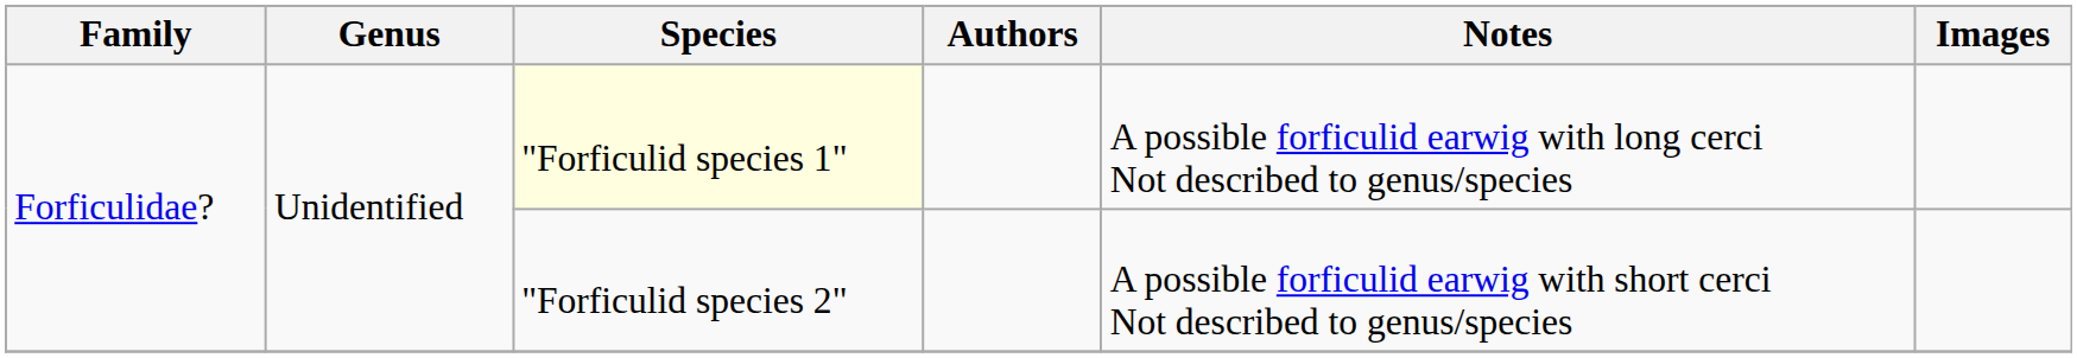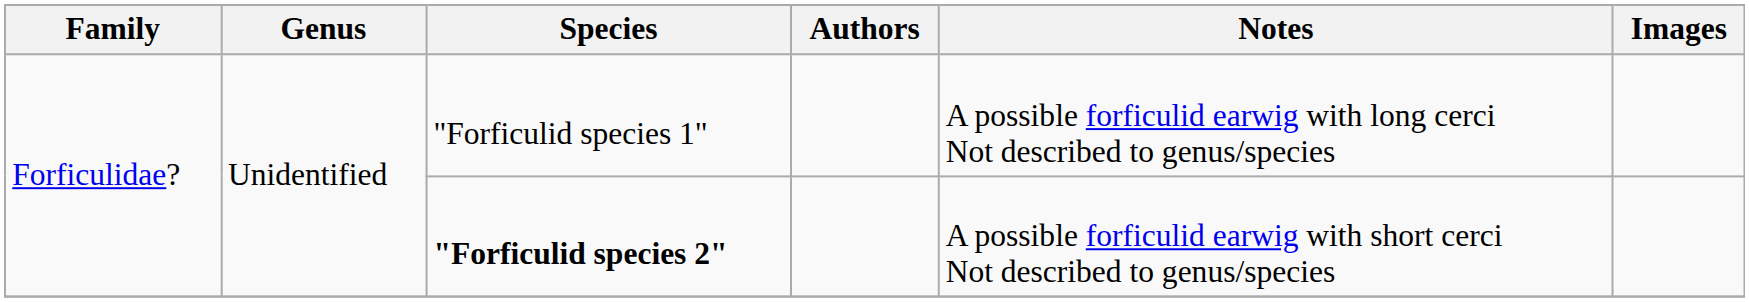"Forficulid species 1" | Species: lightyellow background -> no background
"Forficulid species 2" | Species: normal -> bold
